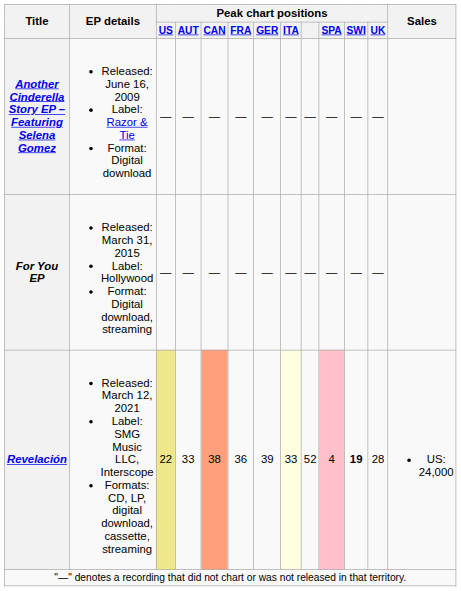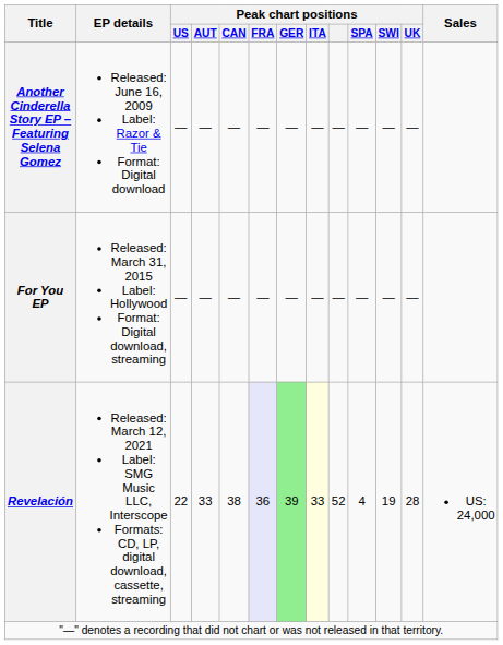Revelación | Peak chart positions / US: khaki background -> no background
Revelación | Peak chart positions / CAN: lightsalmon background -> no background
Revelación | Peak chart positions / FRA: no background -> lavender background
Revelación | Peak chart positions / GER: no background -> lightgreen background
Revelación | Peak chart positions / SPA: pink background -> no background
Revelación | Peak chart positions / SWI: bold -> normal
